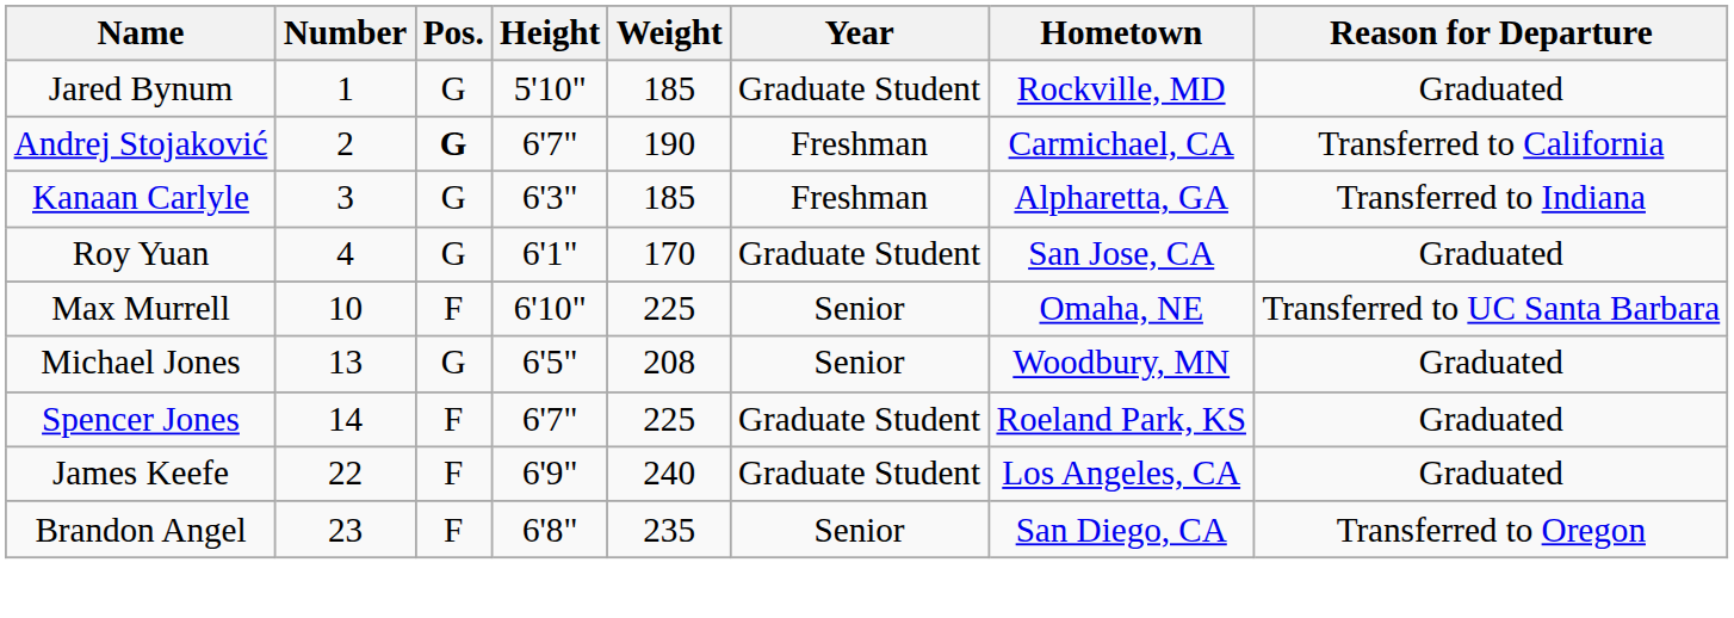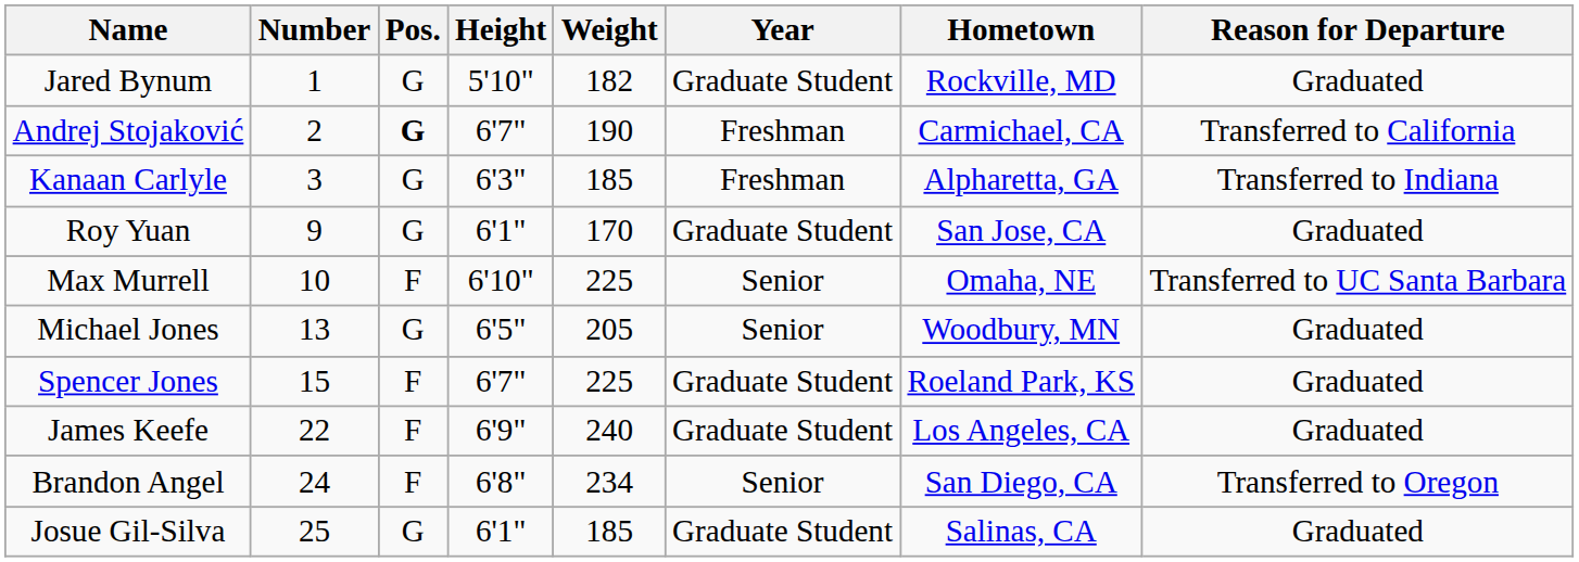Jared Bynum | Weight: 185 -> 182
Roy Yuan | Number: 4 -> 9
Michael Jones | Weight: 208 -> 205
Spencer Jones | Number: 14 -> 15
Brandon Angel | Number: 23 -> 24
Brandon Angel | Weight: 235 -> 234
+ row: Josue Gil-Silva | 25 | G | 6'1" | 185 | Graduate Student | Salinas, CA | Graduated
